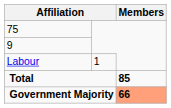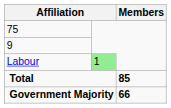Labour | column 2: no background -> lightgreen background
Government Majority | Members: lightsalmon background -> no background
